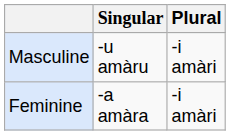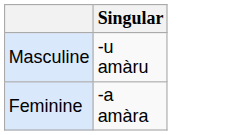- column: Plural | -i amàri | -i amàri
